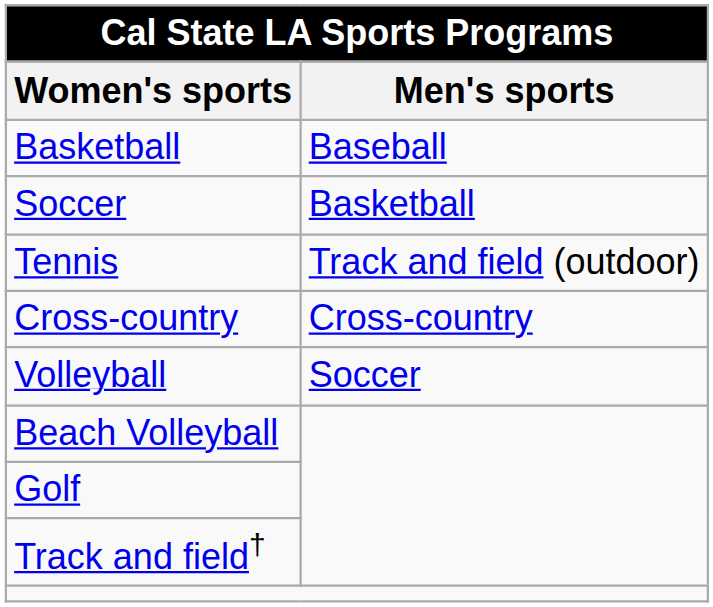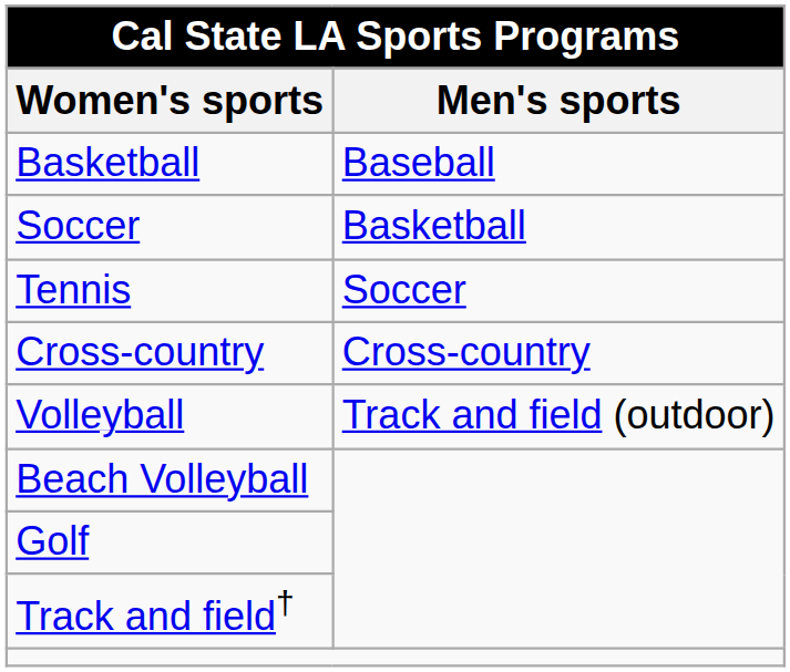Tennis | Men's sports: Track and field (outdoor) -> Soccer
Volleyball | Men's sports: Soccer -> Track and field (outdoor)
